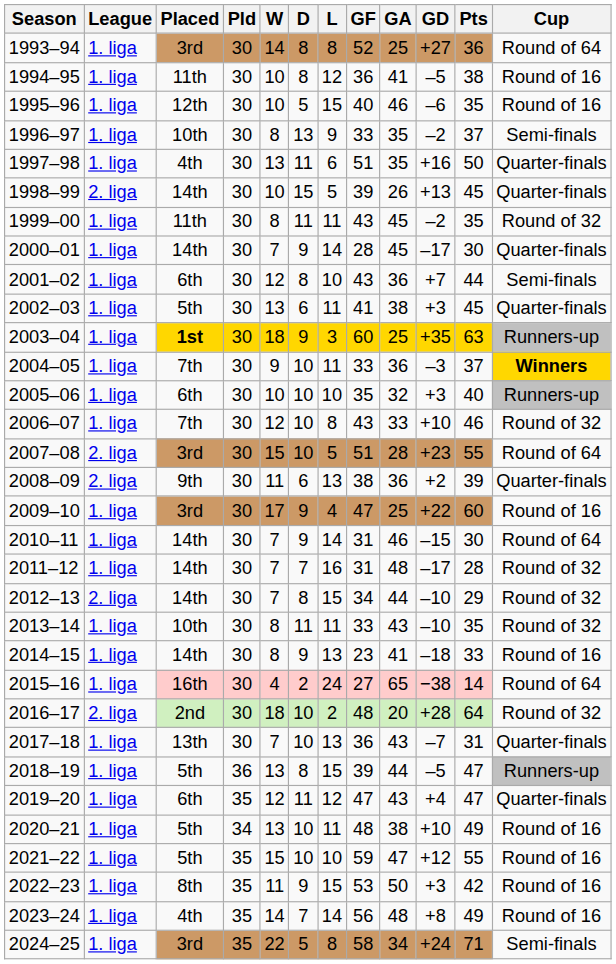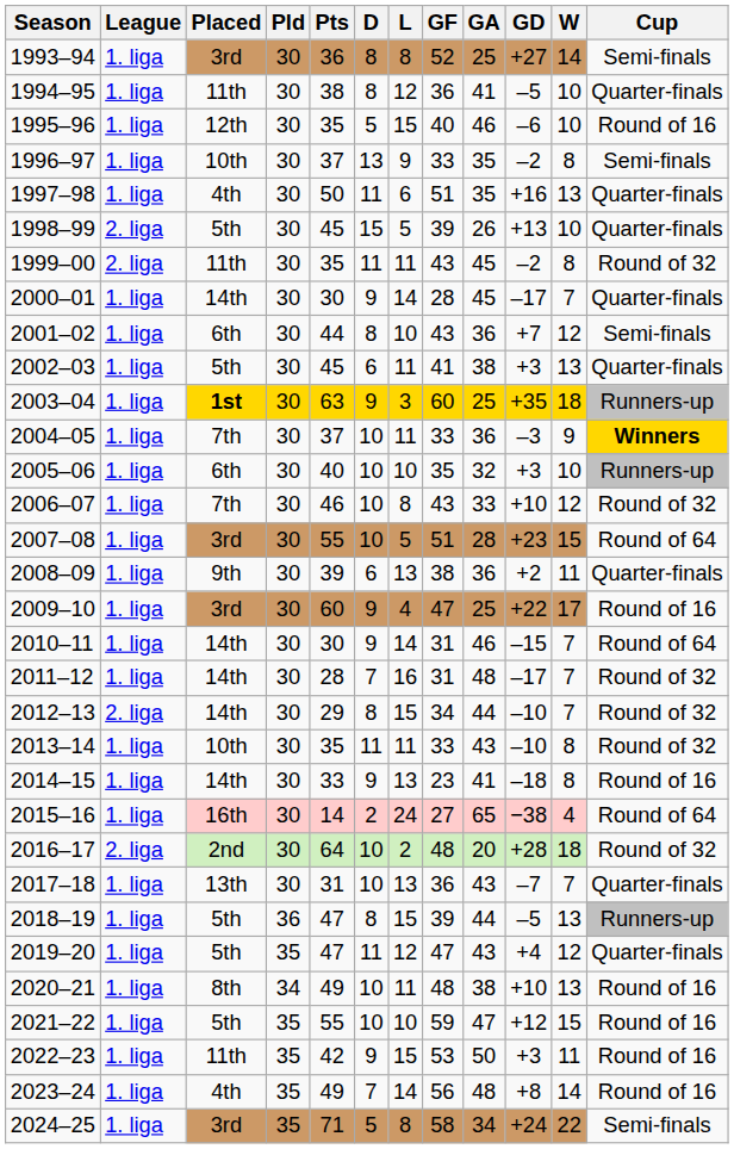columns swapped: W <-> Pts
1993–94 | Cup: Round of 64 -> Semi-finals
1994–95 | Cup: Round of 16 -> Quarter-finals
1998–99 | Placed: 14th -> 5th
1999–00 | League: 1. liga -> 2. liga
2007–08 | League: 2. liga -> 1. liga
2008–09 | League: 2. liga -> 1. liga
2019–20 | Placed: 6th -> 5th
2020–21 | Placed: 5th -> 8th
2022–23 | Placed: 8th -> 11th
